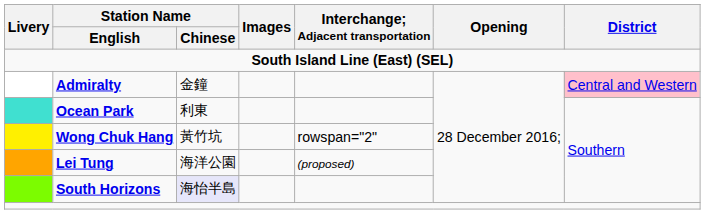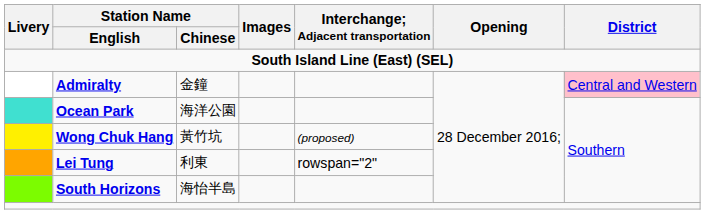Ocean Park | Station Name / Chinese: 利東 -> 海洋公園
Wong Chuk Hang | Interchange; Adjacent transportation: rowspan="2" -> (proposed)
Lei Tung | Station Name / Chinese: 海洋公園 -> 利東
Lei Tung | Interchange; Adjacent transportation: (proposed) -> rowspan="2"
South Horizons | Station Name / Chinese: lavender background -> no background
